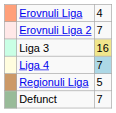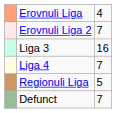Liga 3 | column 3: khaki background -> no background
Liga 4 | column 3: lightblue background -> no background
